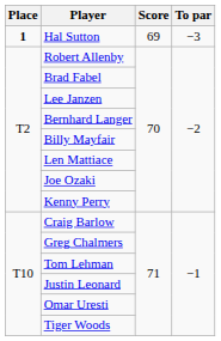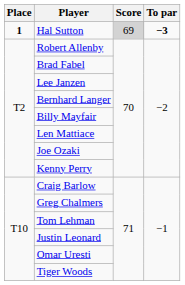Hal Sutton | Score: no background -> lightgrey background
Hal Sutton | To par: normal -> bold
